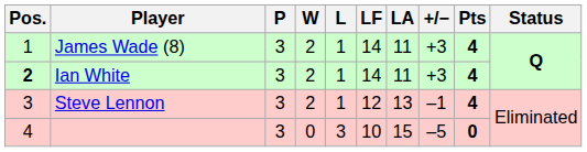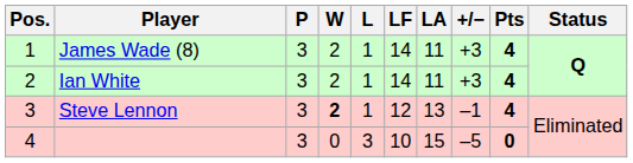Ian White | Pos.: bold -> normal
Steve Lennon | W: normal -> bold
